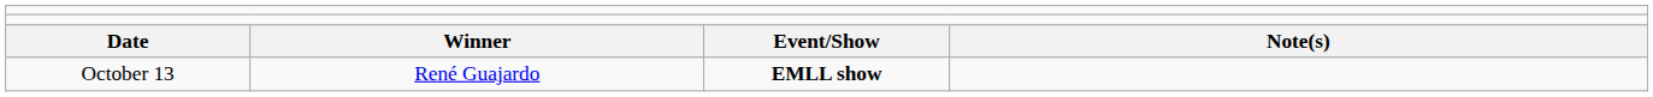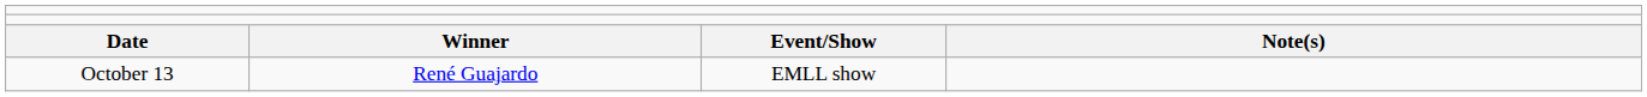October 13 | column 3: bold -> normal
